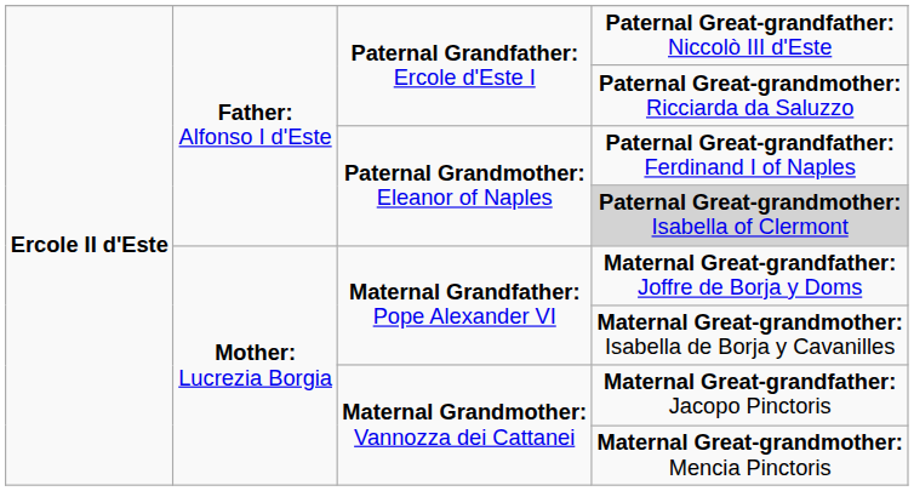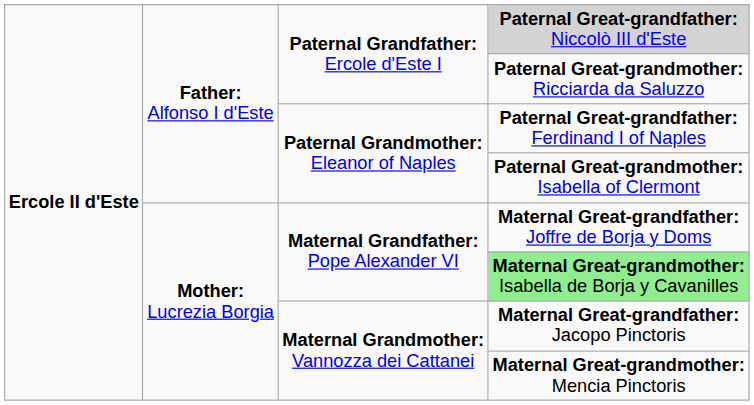Paternal Great-grandfather: Niccolò III d'Este | column 4: no background -> lightgrey background
Paternal Great-grandmother: Isabella of Clermont | column 4: lightgrey background -> no background
Maternal Great-grandmother: Isabella de Borja y Cavanilles | column 4: no background -> lightgreen background
